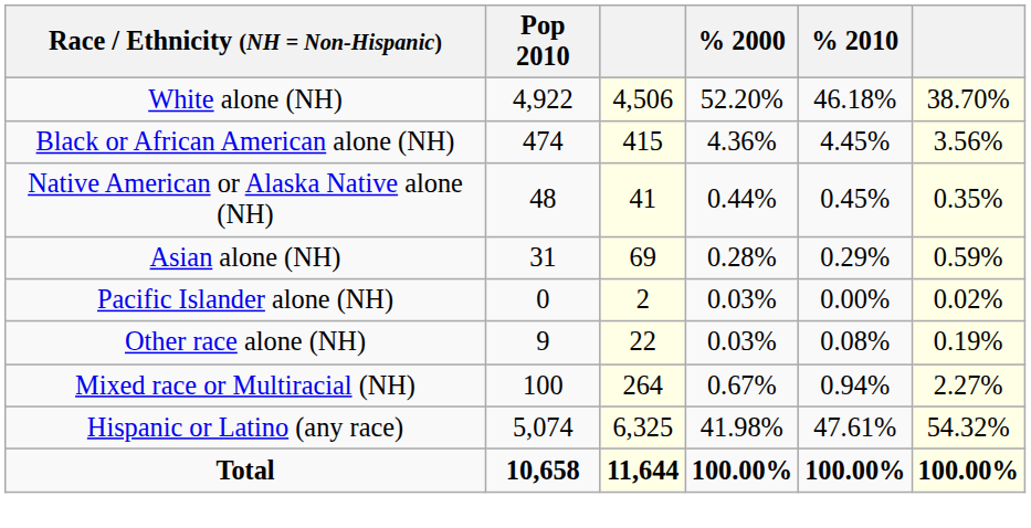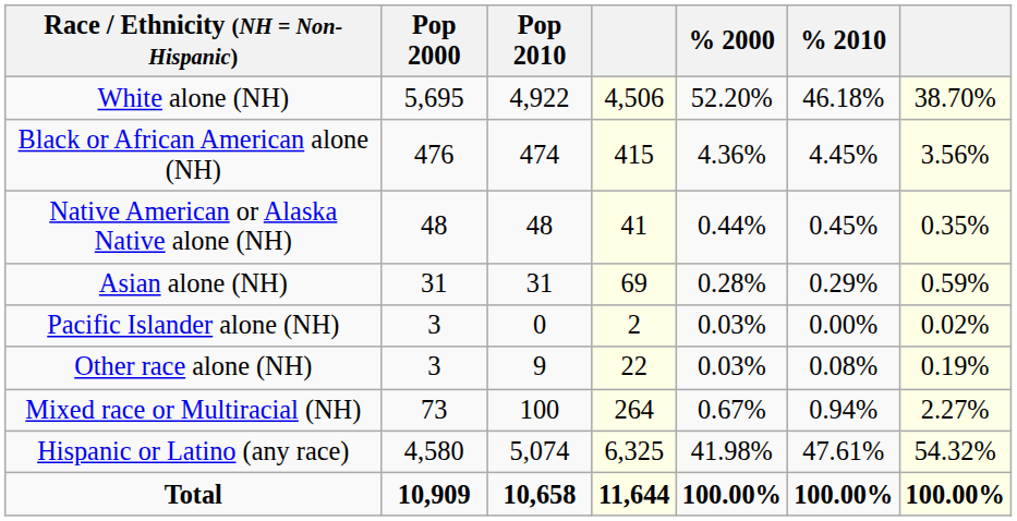+ column: Pop 2000 | 5,695 | 476 | 48 | 31 | 3 | 3 | 73 | 4,580 | 10,909
